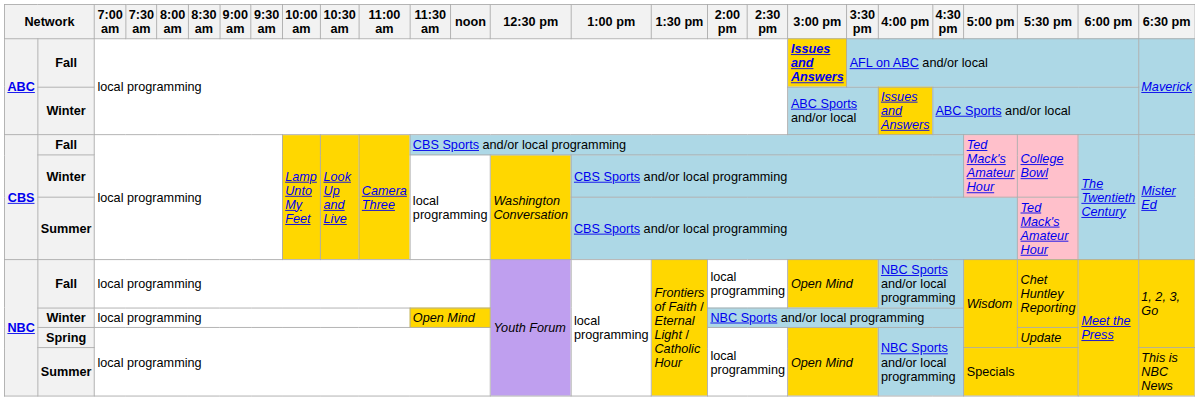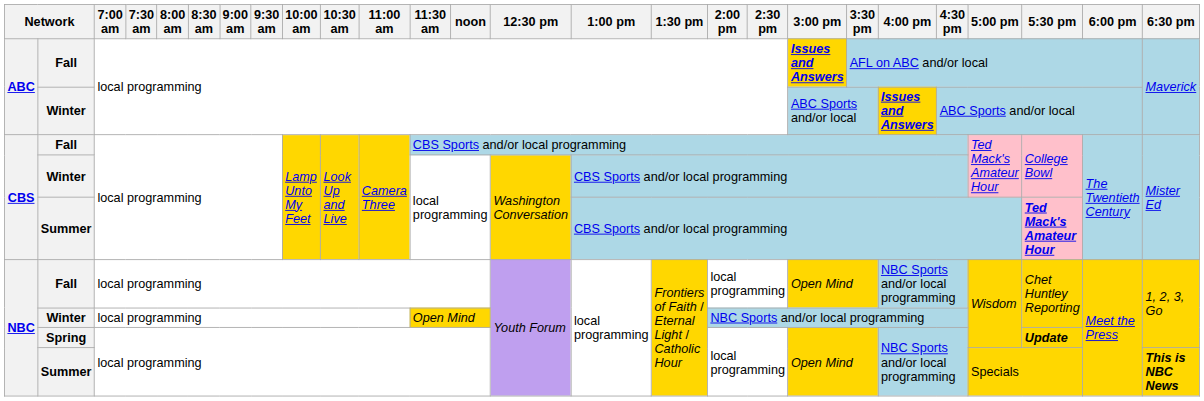ABC / Winter | 4:00 pm: normal -> bold
CBS / Summer | 5:30 pm: normal -> bold
Spring | 5:30 pm: normal -> bold
NBC / Summer | 6:30 pm: normal -> bold
